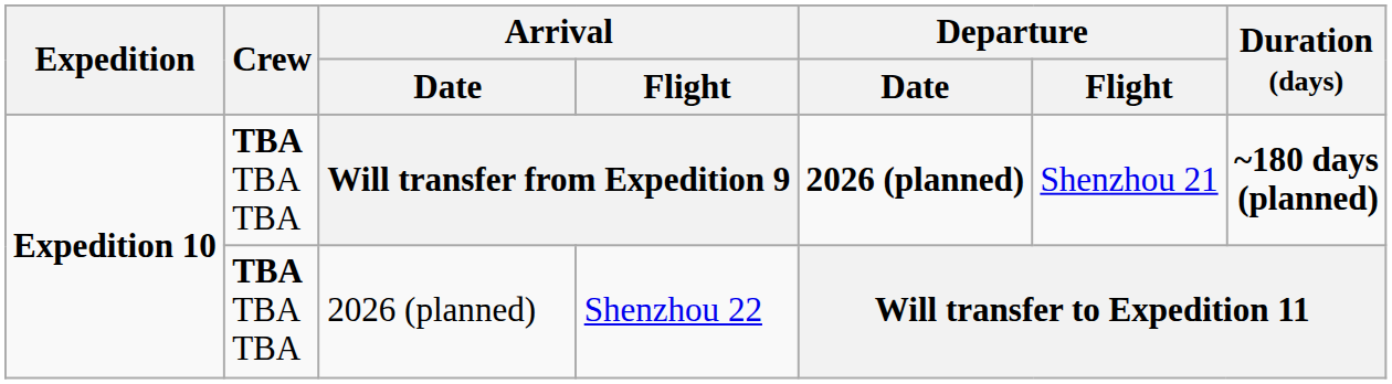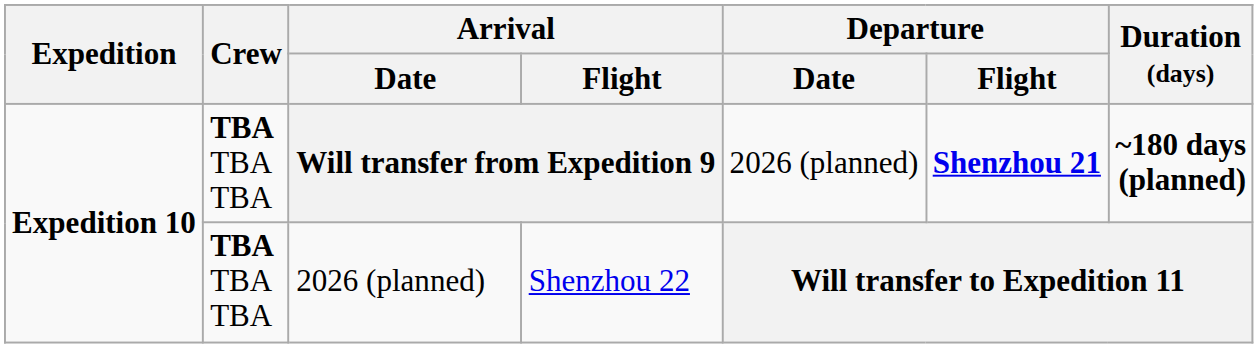Will transfer from Expedition 9 | Departure / Date: bold -> normal
Will transfer from Expedition 9 | Departure / Flight: normal -> bold
